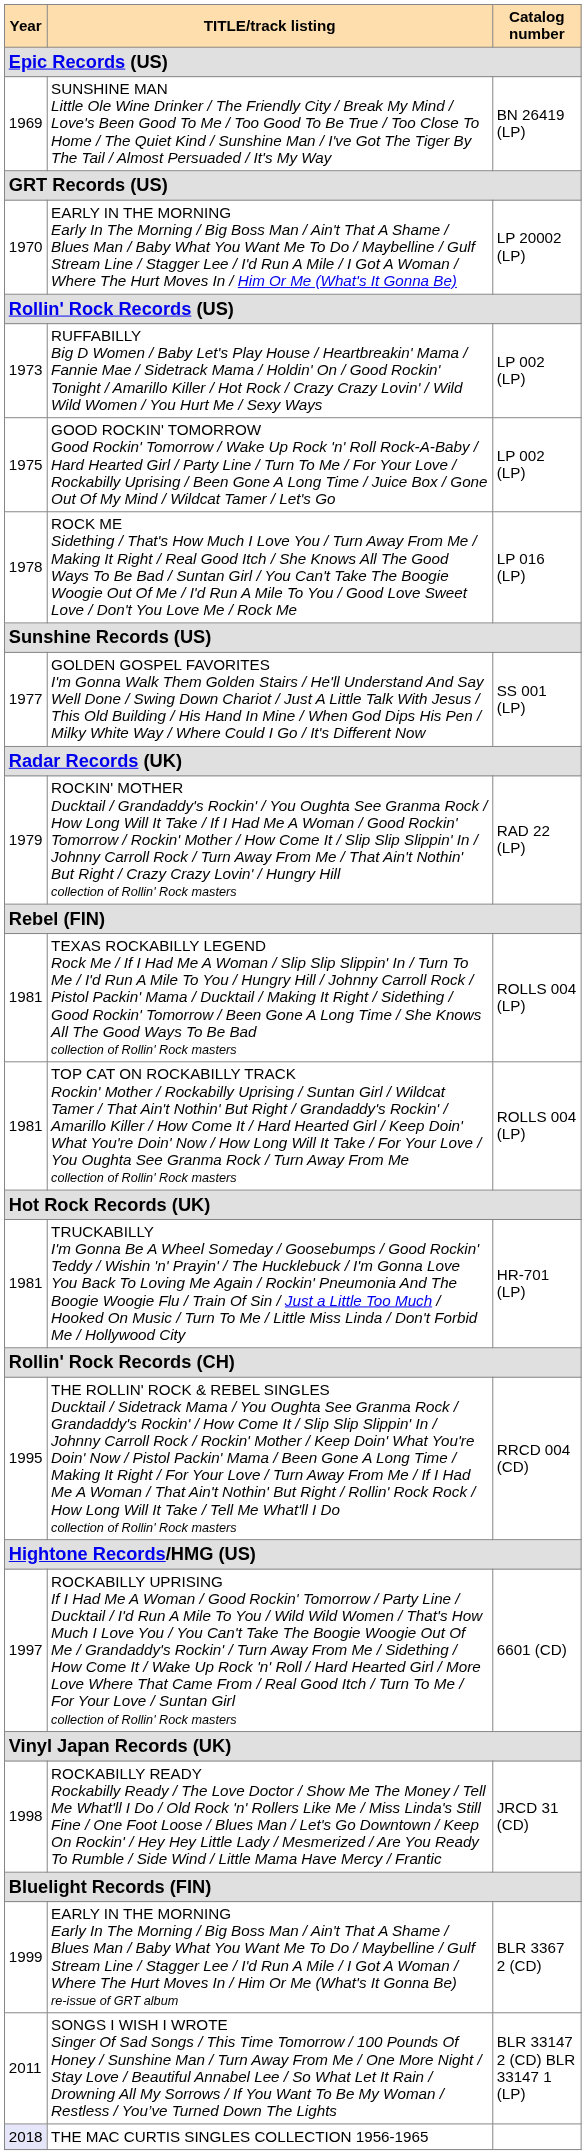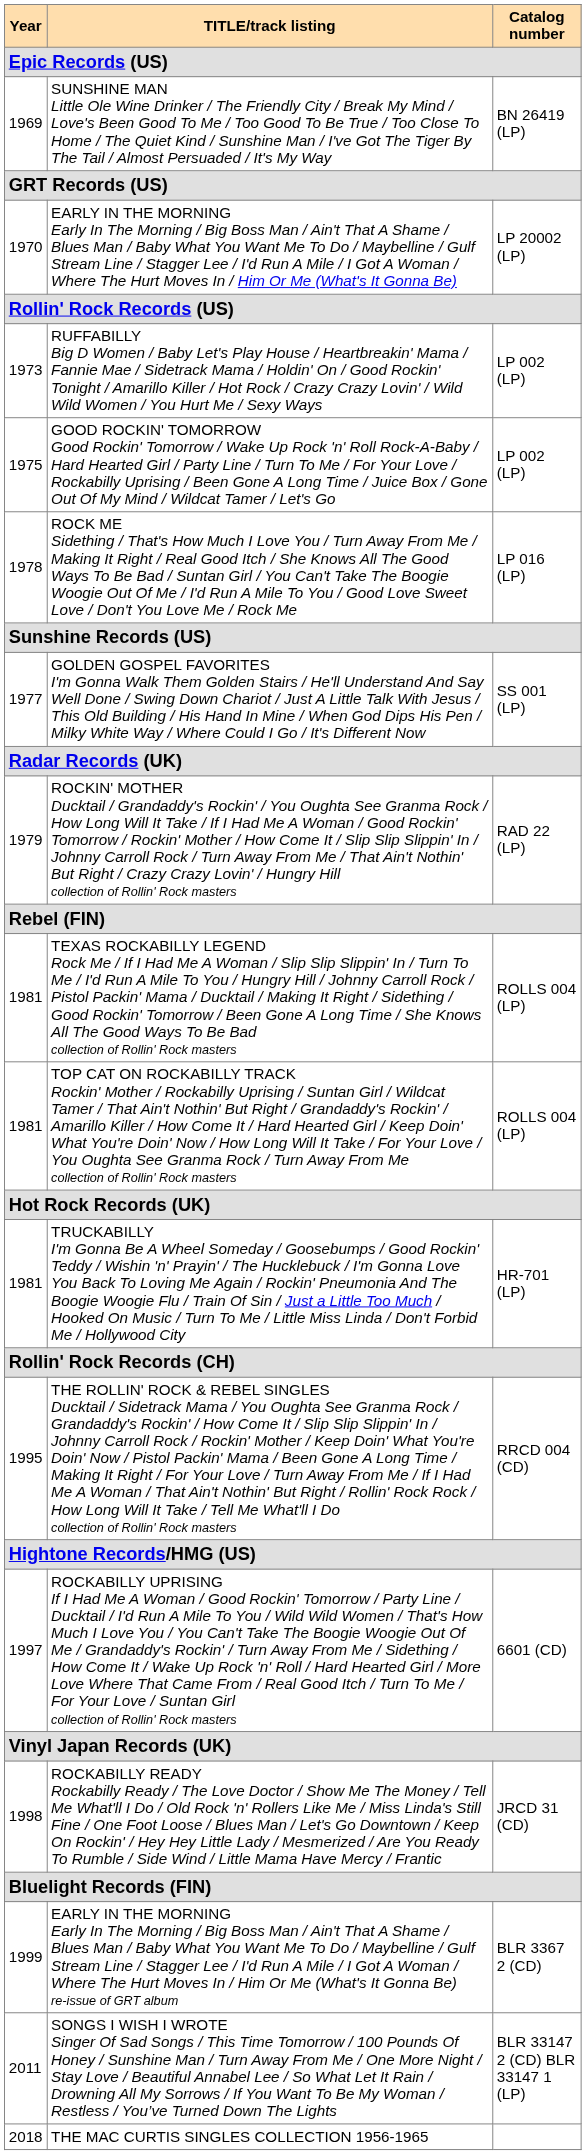THE MAC CURTIS SINGLES COLLECTION 1956-1965 | Year: lavender background -> no background
